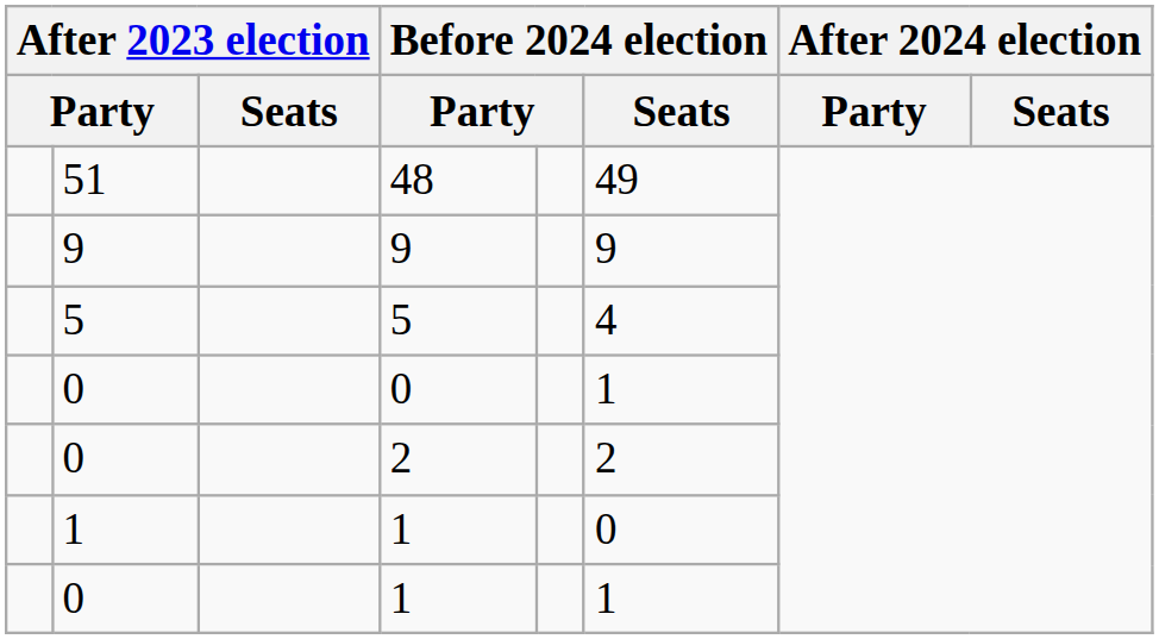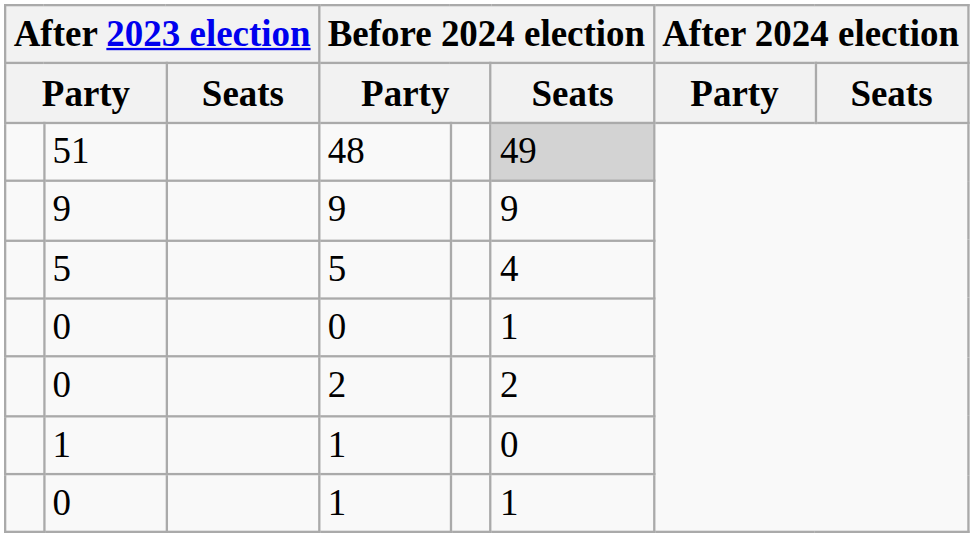48 | Before 2024 election / Seats: no background -> lightgrey background
